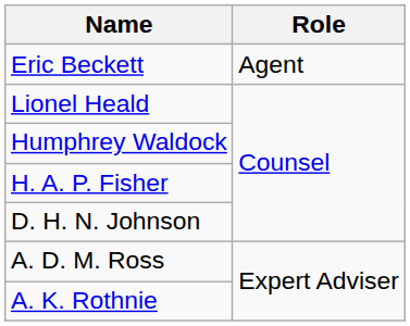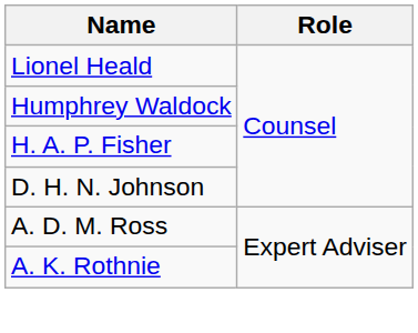- row: Eric Beckett | Agent
